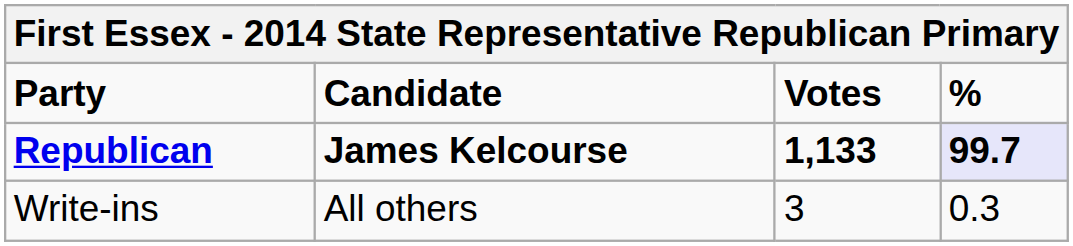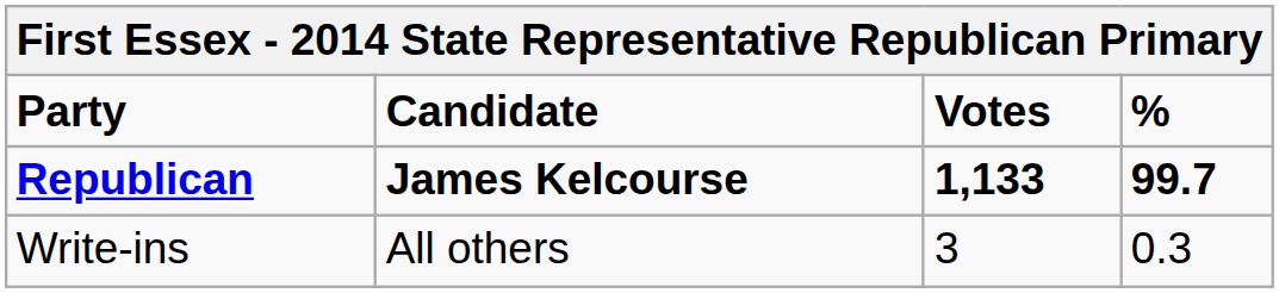Republican | %: lavender background -> no background
